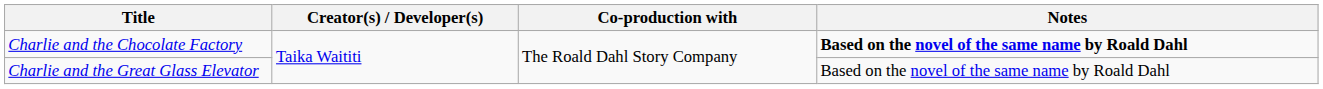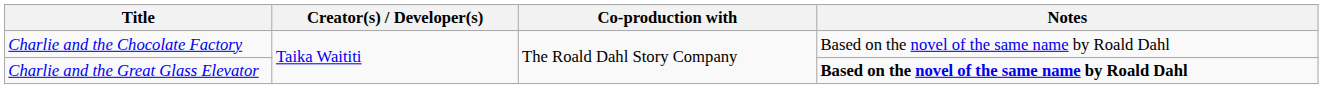Charlie and the Chocolate Factory | Notes: bold -> normal
Charlie and the Great Glass Elevator | Notes: normal -> bold
